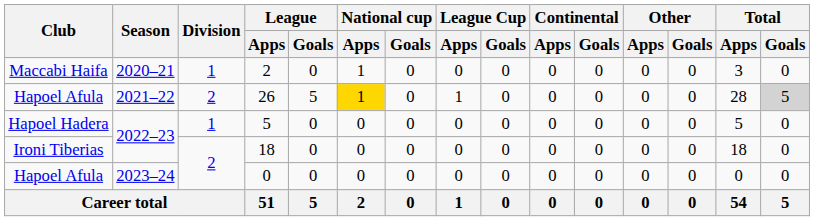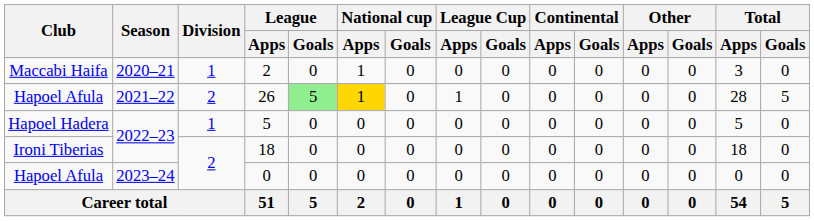26 | League / Goals: no background -> lightgreen background
26 | Total / Goals: lightgrey background -> no background
